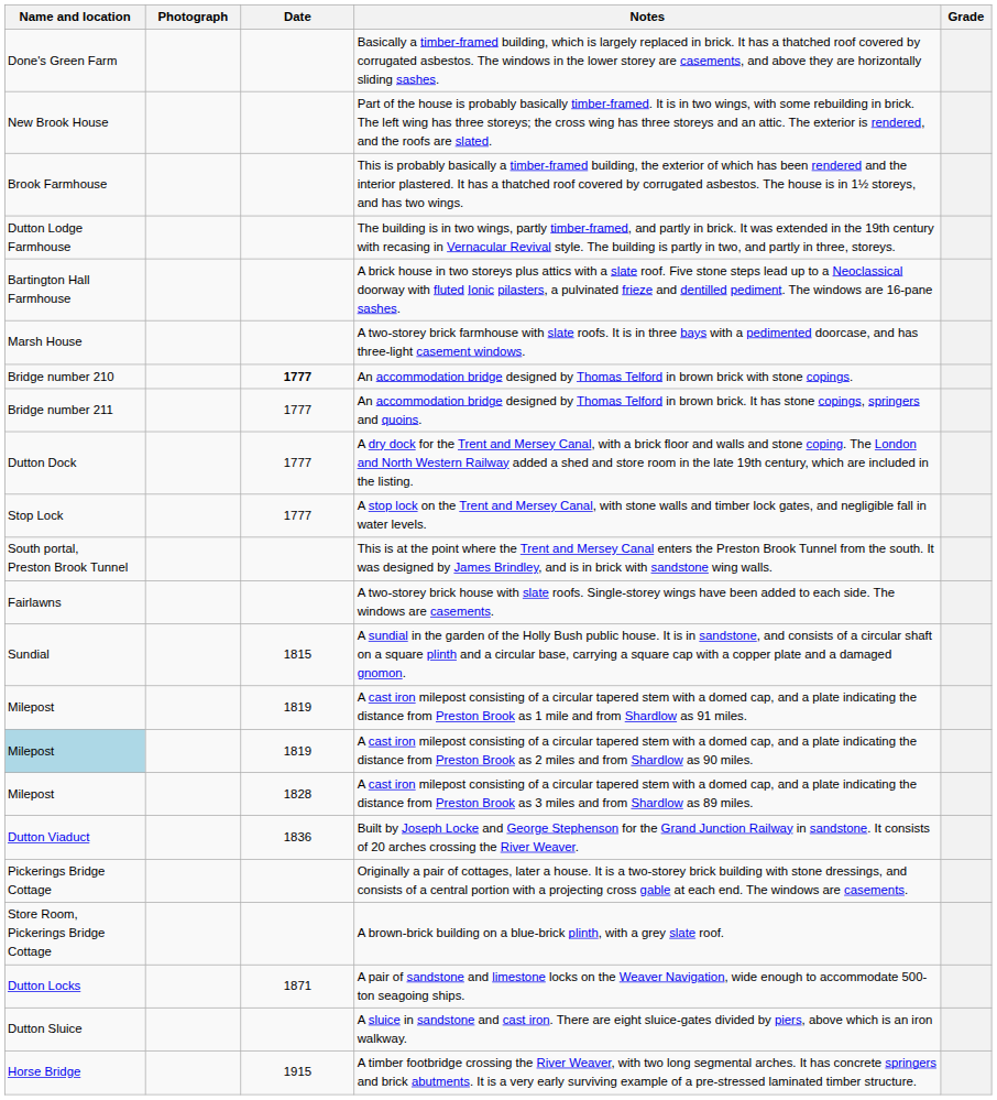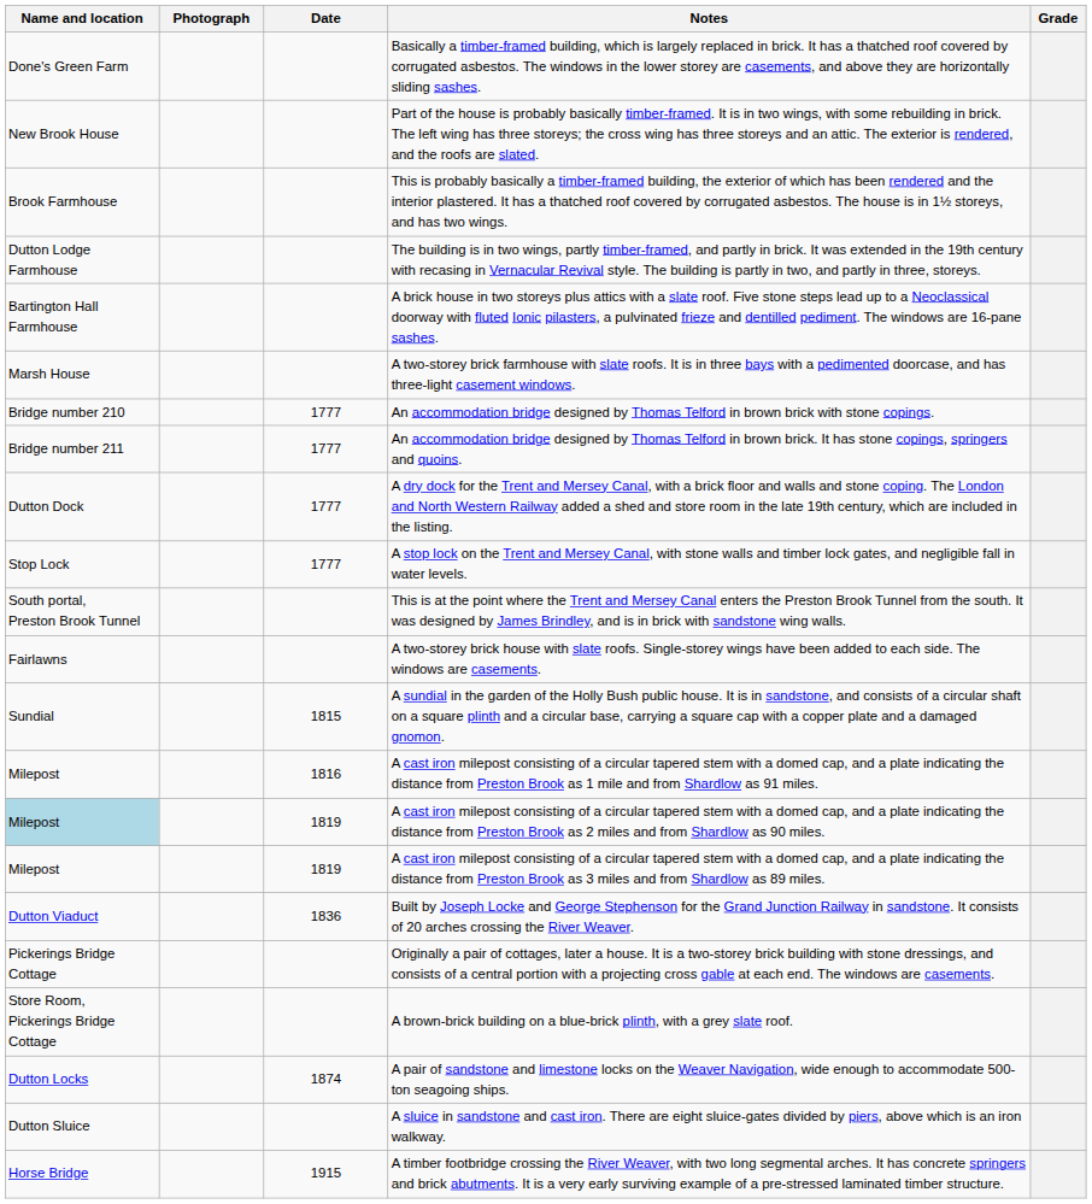row 8 | Date: bold -> normal
row 15 | Date: 1819 -> 1816
row 17 | Date: 1828 -> 1819
row 21 | Date: 1871 -> 1874
